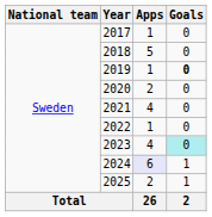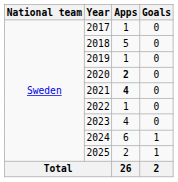2019 | Goals: bold -> normal
2020 | Apps: normal -> bold
2021 | Apps: normal -> bold
2023 | Goals: paleturquoise background -> no background
2024 | Apps: lavender background -> no background
